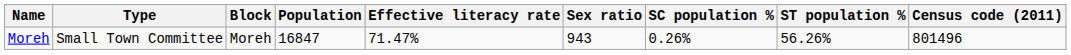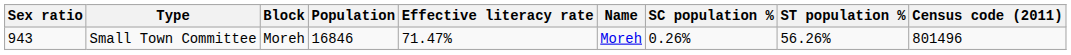columns swapped: Name <-> Sex ratio
row 2 | Population: 16847 -> 16846
